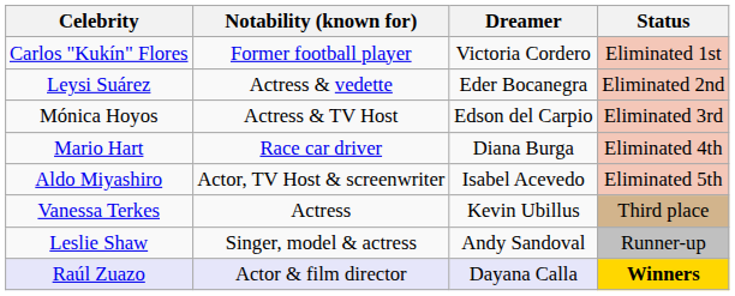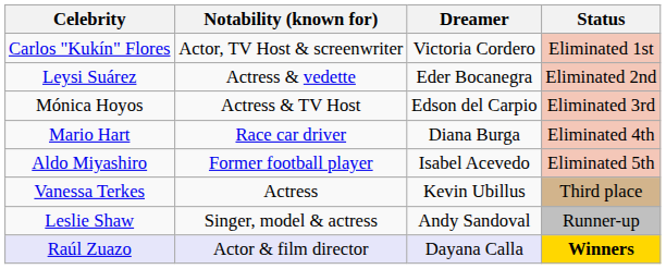Carlos "Kukín" Flores | Notability (known for): Former football player -> Actor, TV Host & screenwriter
Aldo Miyashiro | Notability (known for): Actor, TV Host & screenwriter -> Former football player
